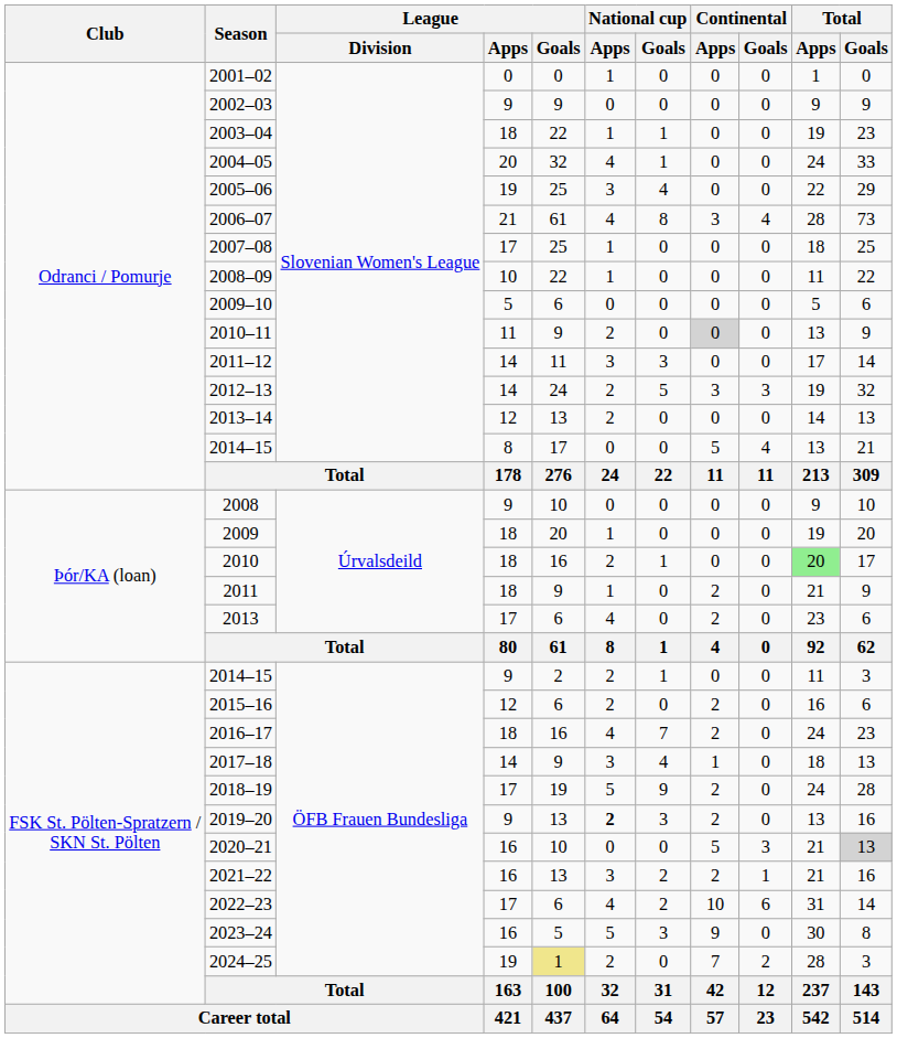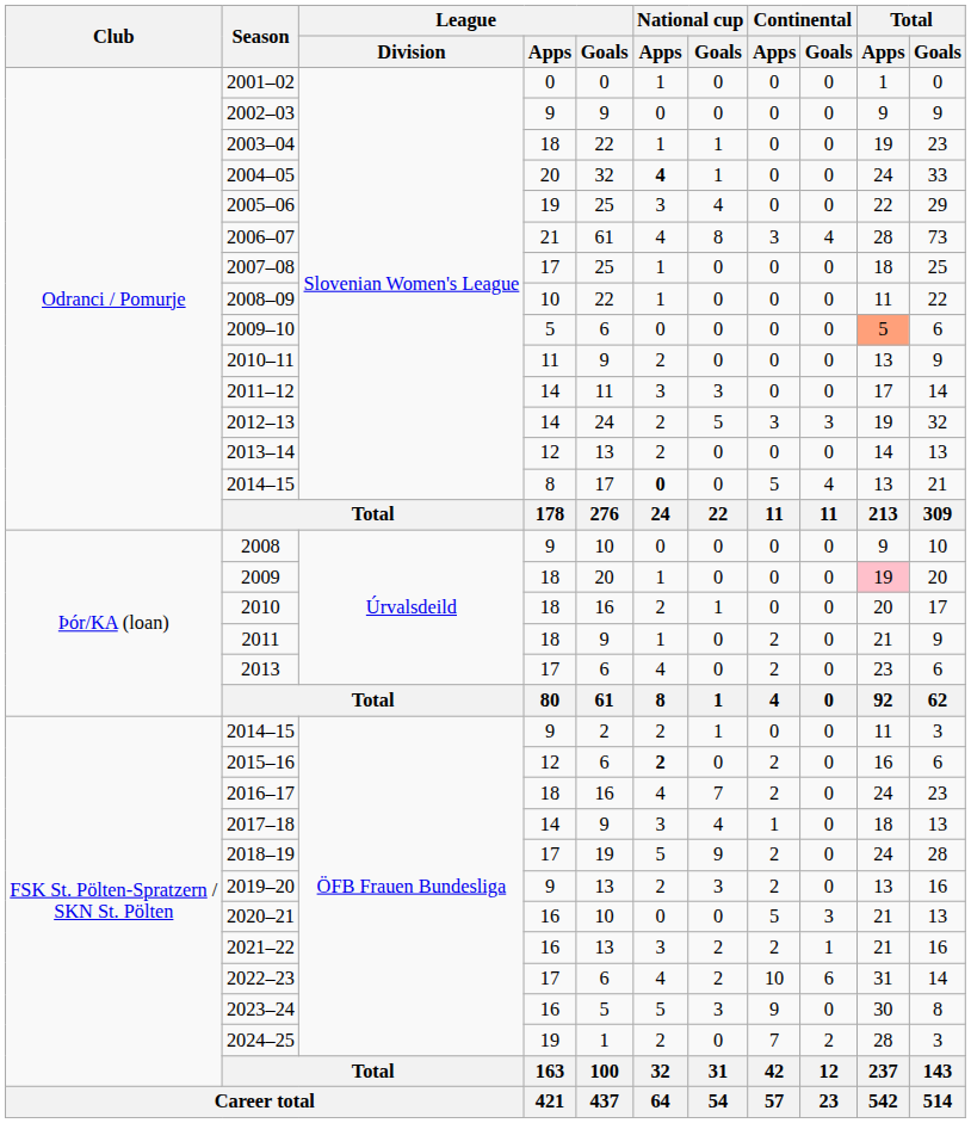2004–05 | National cup / Apps: normal -> bold
2009–10 | Total / Apps: no background -> lightsalmon background
2010–11 | Continental / Apps: lightgrey background -> no background
2014–15 / 8 | National cup / Apps: normal -> bold
2009 | Total / Apps: no background -> pink background
2010 | Total / Apps: lightgreen background -> no background
2015–16 | National cup / Apps: normal -> bold
2019–20 | National cup / Apps: bold -> normal
2020–21 | Total / Goals: lightgrey background -> no background
2024–25 | League / Goals: khaki background -> no background
